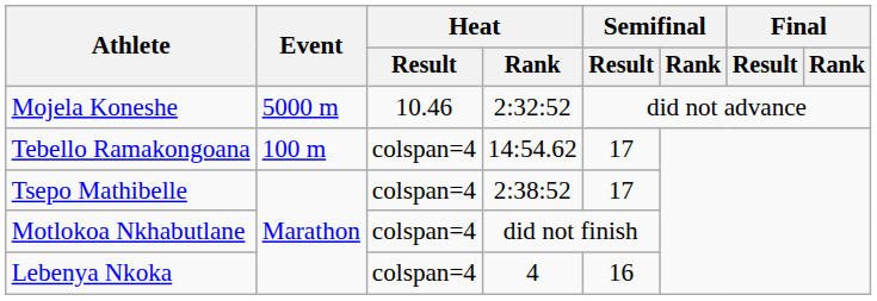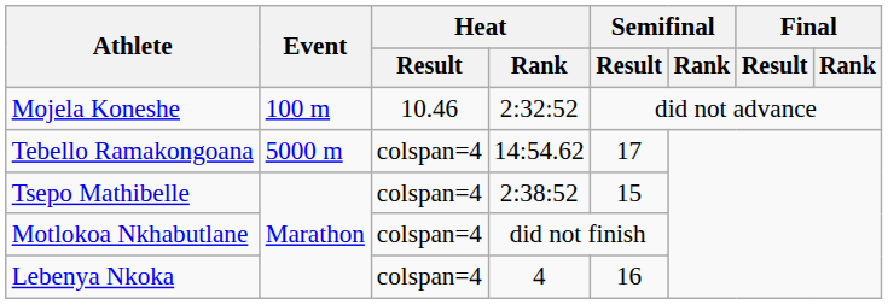Mojela Koneshe | Event: 5000 m -> 100 m
Tebello Ramakongoana | Event: 100 m -> 5000 m
Tsepo Mathibelle | Semifinal / Result: 17 -> 15
